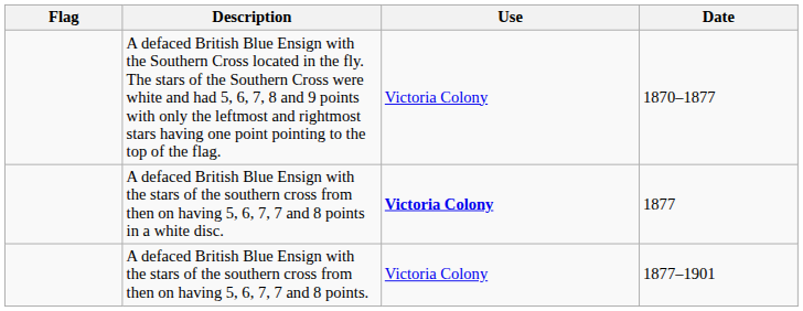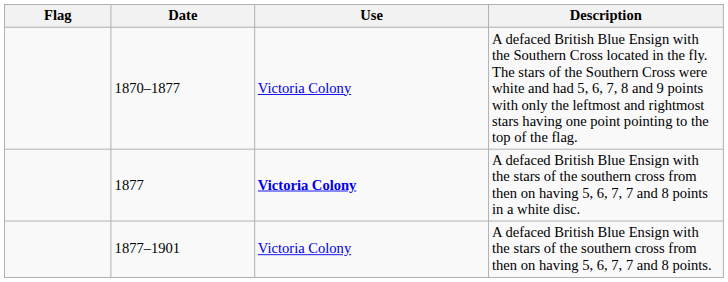columns swapped: Date <-> Description
